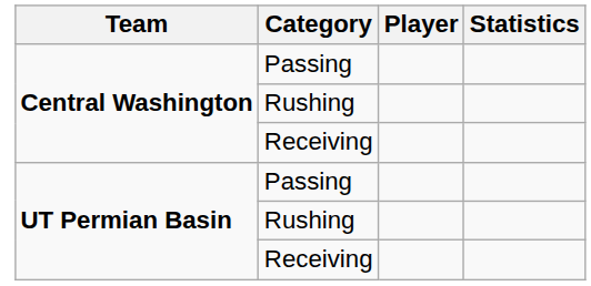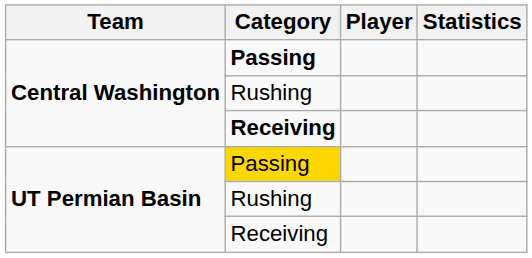Central Washington / Passing | Category: normal -> bold
Central Washington / Receiving | Category: normal -> bold
UT Permian Basin / Passing | Category: no background -> gold background
